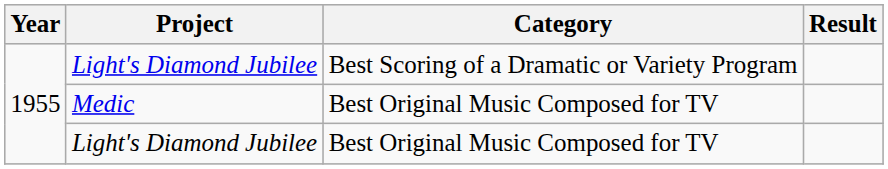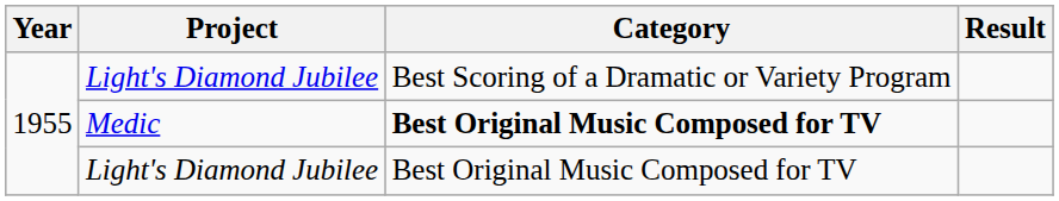Medic | Category: normal -> bold
